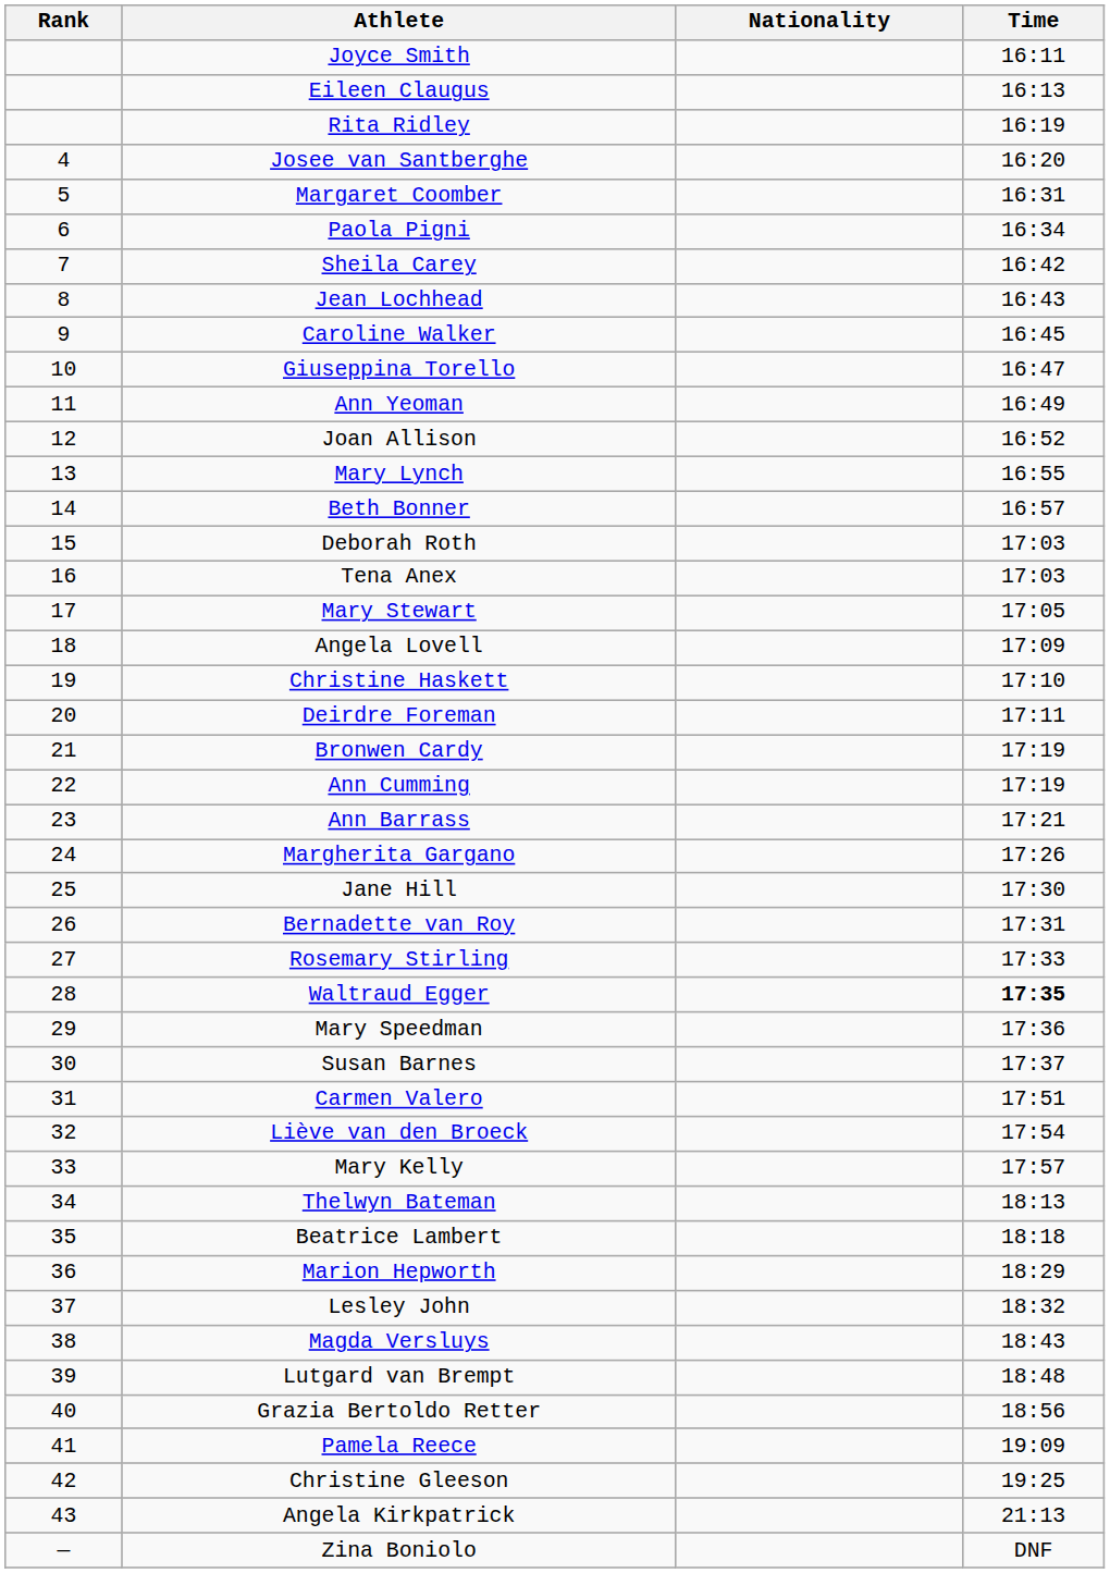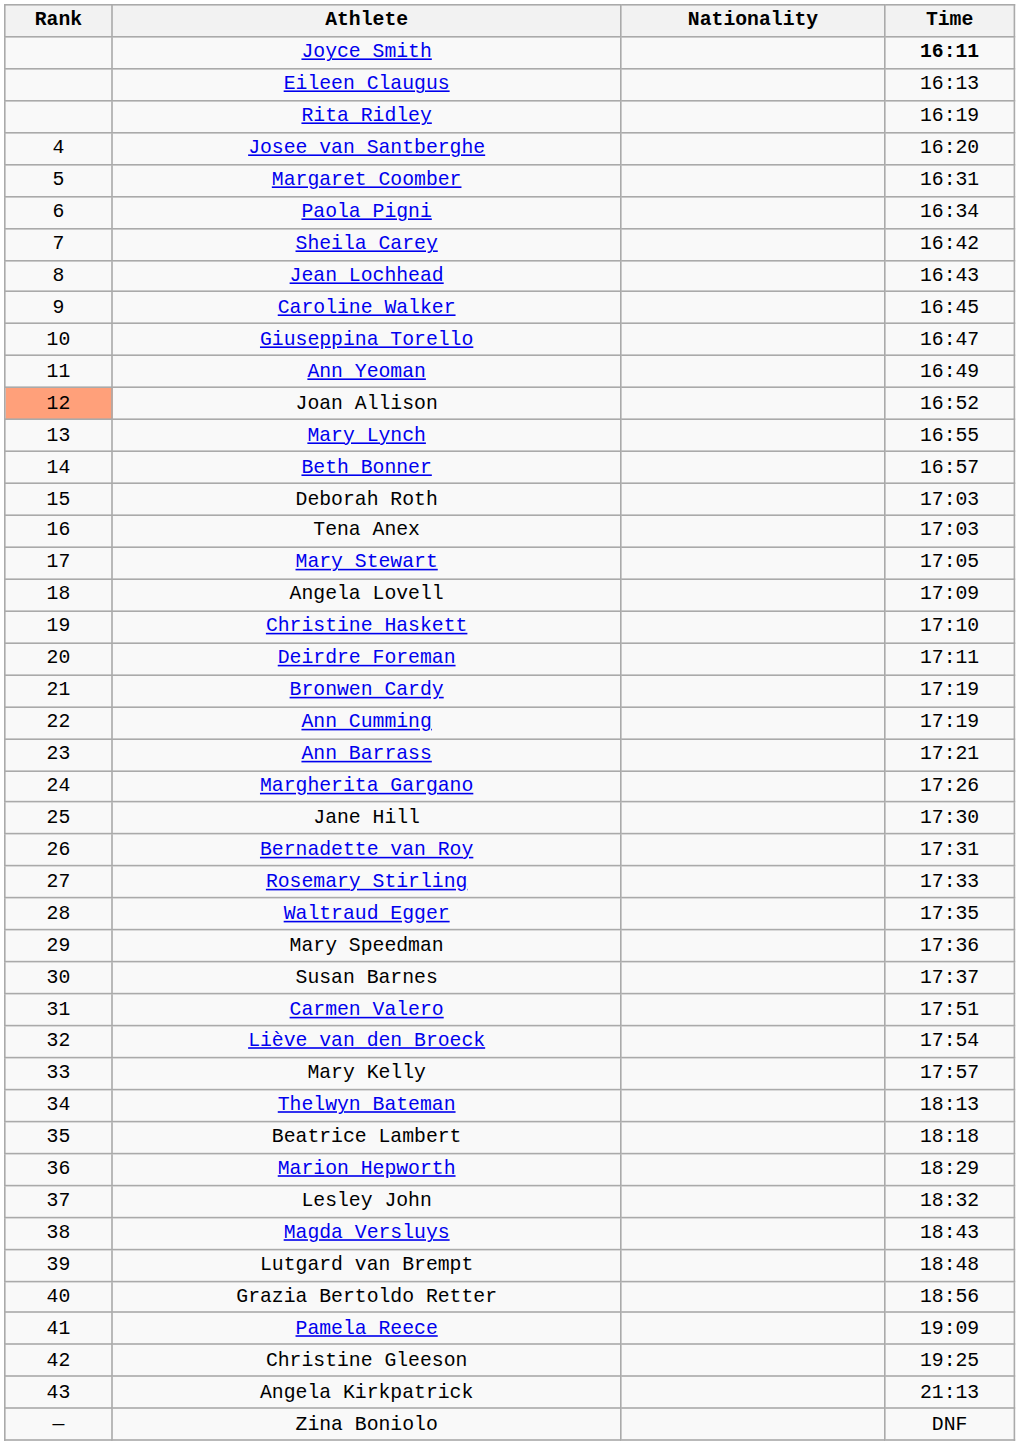Joyce Smith | Time: normal -> bold
Joan Allison | Rank: no background -> lightsalmon background
Waltraud Egger | Time: bold -> normal
